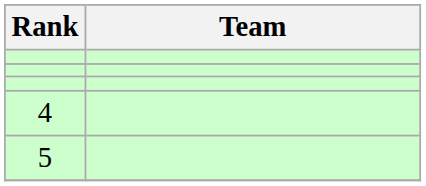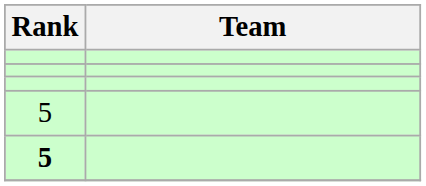row 5 | Rank: 4 -> 5
row 6 | Rank: normal -> bold
